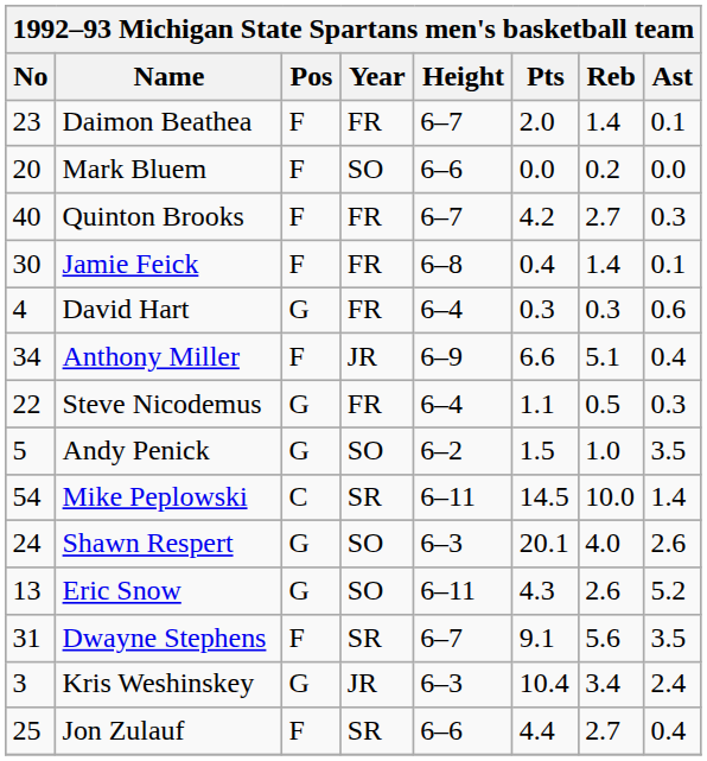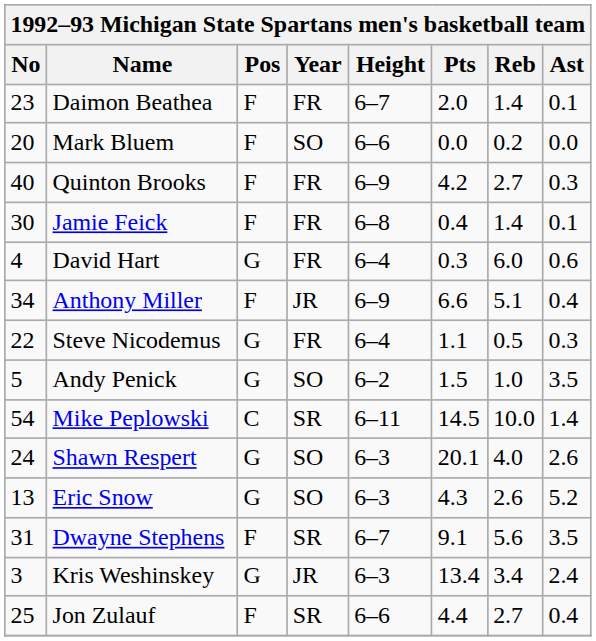Quinton Brooks | Height: 6–7 -> 6–9
David Hart | Reb: 0.3 -> 6.0
Eric Snow | Height: 6–11 -> 6–3
Kris Weshinskey | Pts: 10.4 -> 13.4
